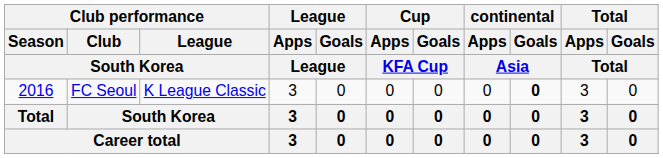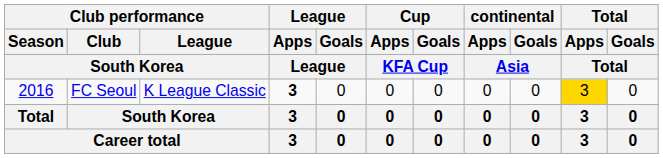FC Seoul | League / Apps / League: normal -> bold
FC Seoul | continental / Goals / Asia: bold -> normal
FC Seoul | Total / Apps / Total: no background -> gold background
